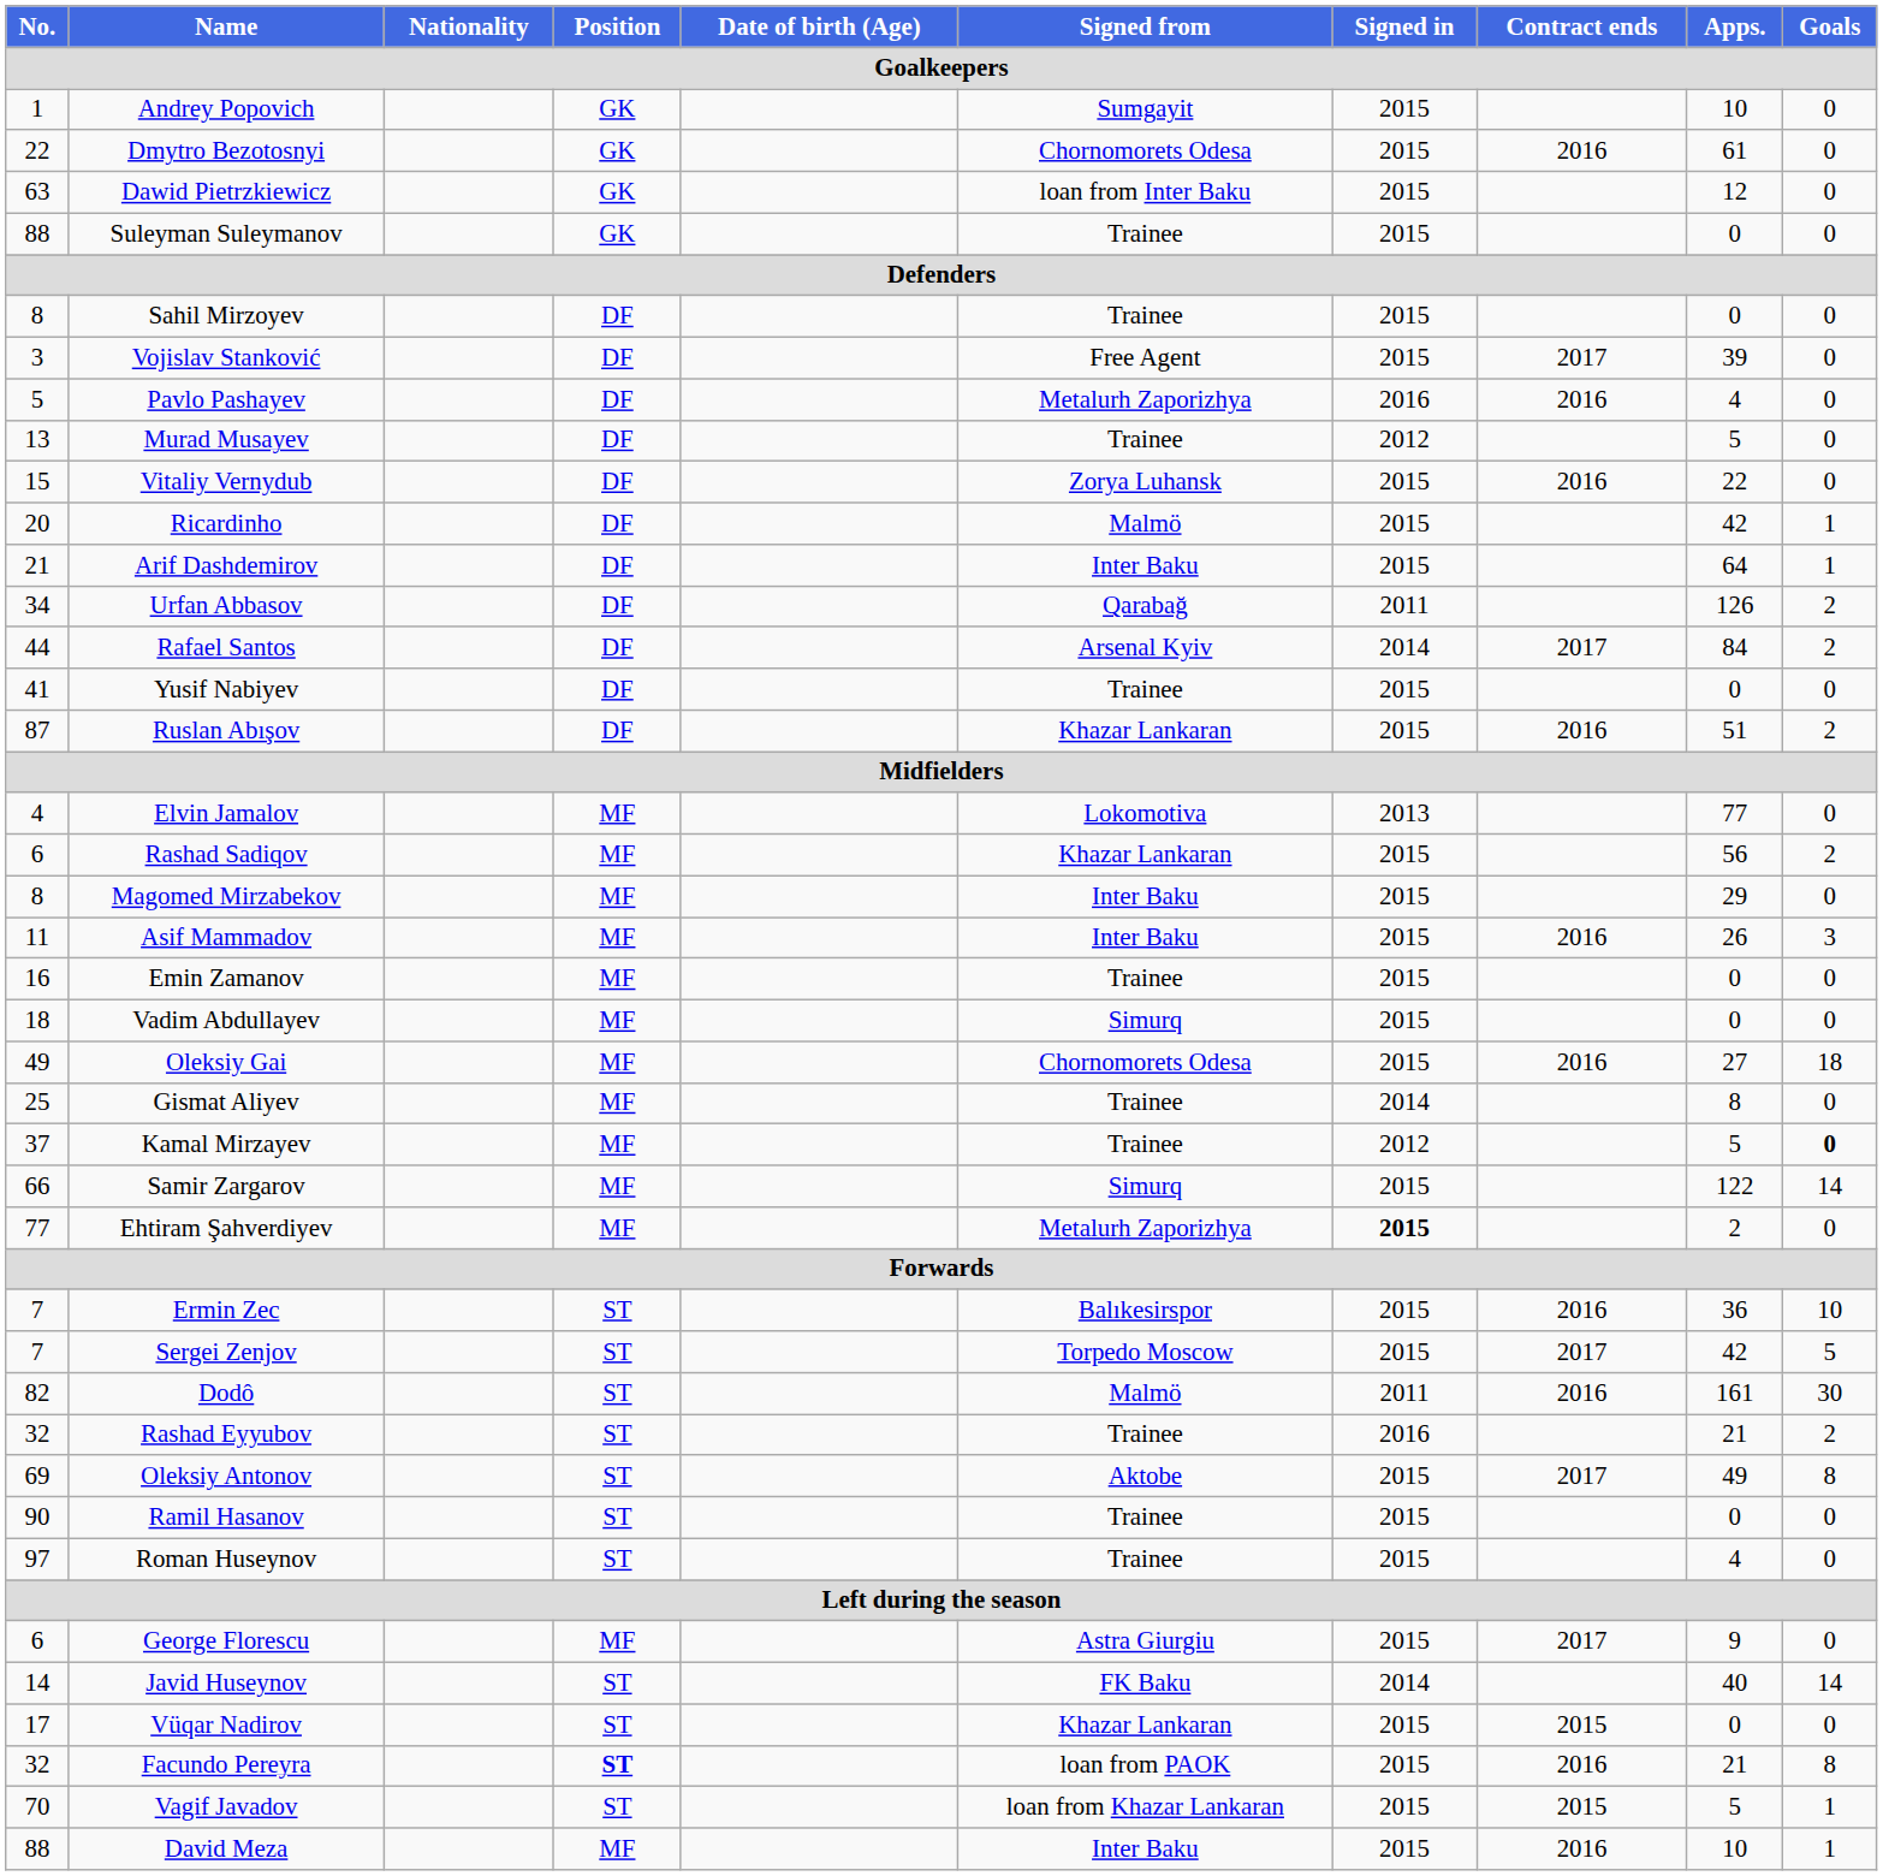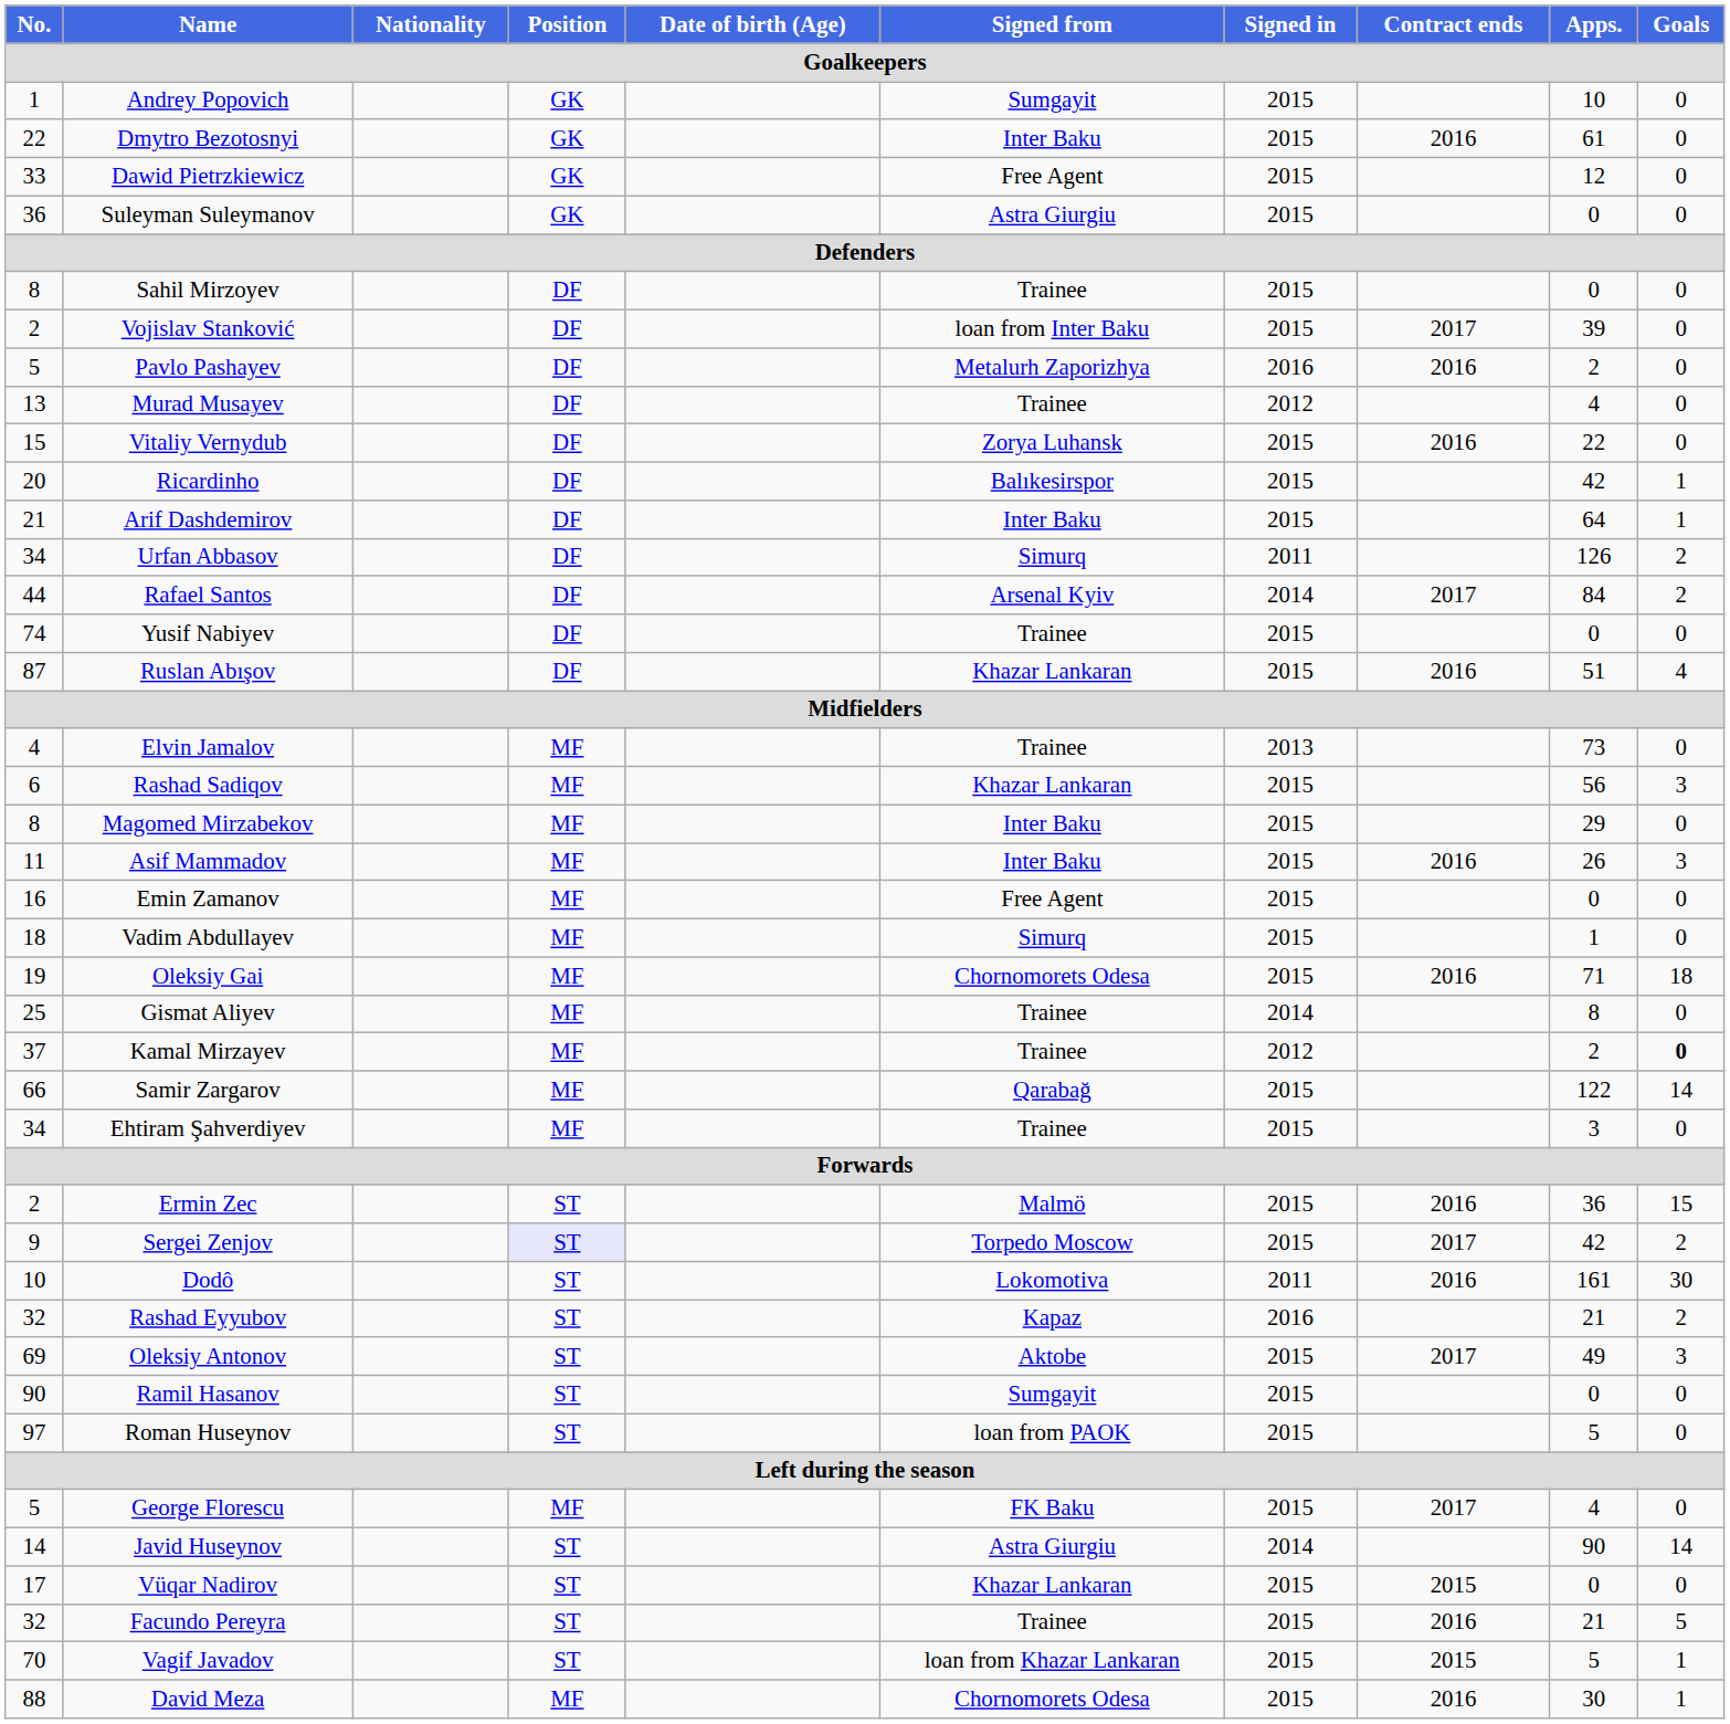Dmytro Bezotosnyi | Signed from: Chornomorets Odesa -> Inter Baku
Dawid Pietrzkiewicz | No.: 63 -> 33
Dawid Pietrzkiewicz | Signed from: loan from Inter Baku -> Free Agent
Suleyman Suleymanov | No.: 88 -> 36
Suleyman Suleymanov | Signed from: Trainee -> Astra Giurgiu
Vojislav Stanković | No.: 3 -> 2
Vojislav Stanković | Signed from: Free Agent -> loan from Inter Baku
Pavlo Pashayev | Apps.: 4 -> 2
Murad Musayev | Apps.: 5 -> 4
Ricardinho | Signed from: Malmö -> Balıkesirspor
Urfan Abbasov | Signed from: Qarabağ -> Simurq
Yusif Nabiyev | No.: 41 -> 74
Ruslan Abışov | Goals: 2 -> 4
Elvin Jamalov | Signed from: Lokomotiva -> Trainee
Elvin Jamalov | Apps.: 77 -> 73
Rashad Sadiqov | Goals: 2 -> 3
Emin Zamanov | Signed from: Trainee -> Free Agent
Vadim Abdullayev | Apps.: 0 -> 1
Oleksiy Gai | No.: 49 -> 19
Oleksiy Gai | Apps.: 27 -> 71
Kamal Mirzayev | Apps.: 5 -> 2
Samir Zargarov | Signed from: Simurq -> Qarabağ
Ehtiram Şahverdiyev | No.: 77 -> 34
Ehtiram Şahverdiyev | Signed from: Metalurh Zaporizhya -> Trainee
Ehtiram Şahverdiyev | Signed in: bold -> normal
Ehtiram Şahverdiyev | Apps.: 2 -> 3
Ermin Zec | No.: 7 -> 2
Ermin Zec | Signed from: Balıkesirspor -> Malmö
Ermin Zec | Goals: 10 -> 15
Sergei Zenjov | No.: 7 -> 9
Sergei Zenjov | Position: no background -> lavender background
Sergei Zenjov | Goals: 5 -> 2
Dodô | No.: 82 -> 10
Dodô | Signed from: Malmö -> Lokomotiva
Rashad Eyyubov | Signed from: Trainee -> Kapaz
Oleksiy Antonov | Goals: 8 -> 3
Ramil Hasanov | Signed from: Trainee -> Sumgayit
Roman Huseynov | Signed from: Trainee -> loan from PAOK
Roman Huseynov | Apps.: 4 -> 5
George Florescu | No.: 6 -> 5
George Florescu | Signed from: Astra Giurgiu -> FK Baku
George Florescu | Apps.: 9 -> 4
Javid Huseynov | Signed from: FK Baku -> Astra Giurgiu
Javid Huseynov | Apps.: 40 -> 90
Facundo Pereyra | Position: bold -> normal
Facundo Pereyra | Signed from: loan from PAOK -> Trainee
Facundo Pereyra | Goals: 8 -> 5
David Meza | Signed from: Inter Baku -> Chornomorets Odesa
David Meza | Apps.: 10 -> 30
